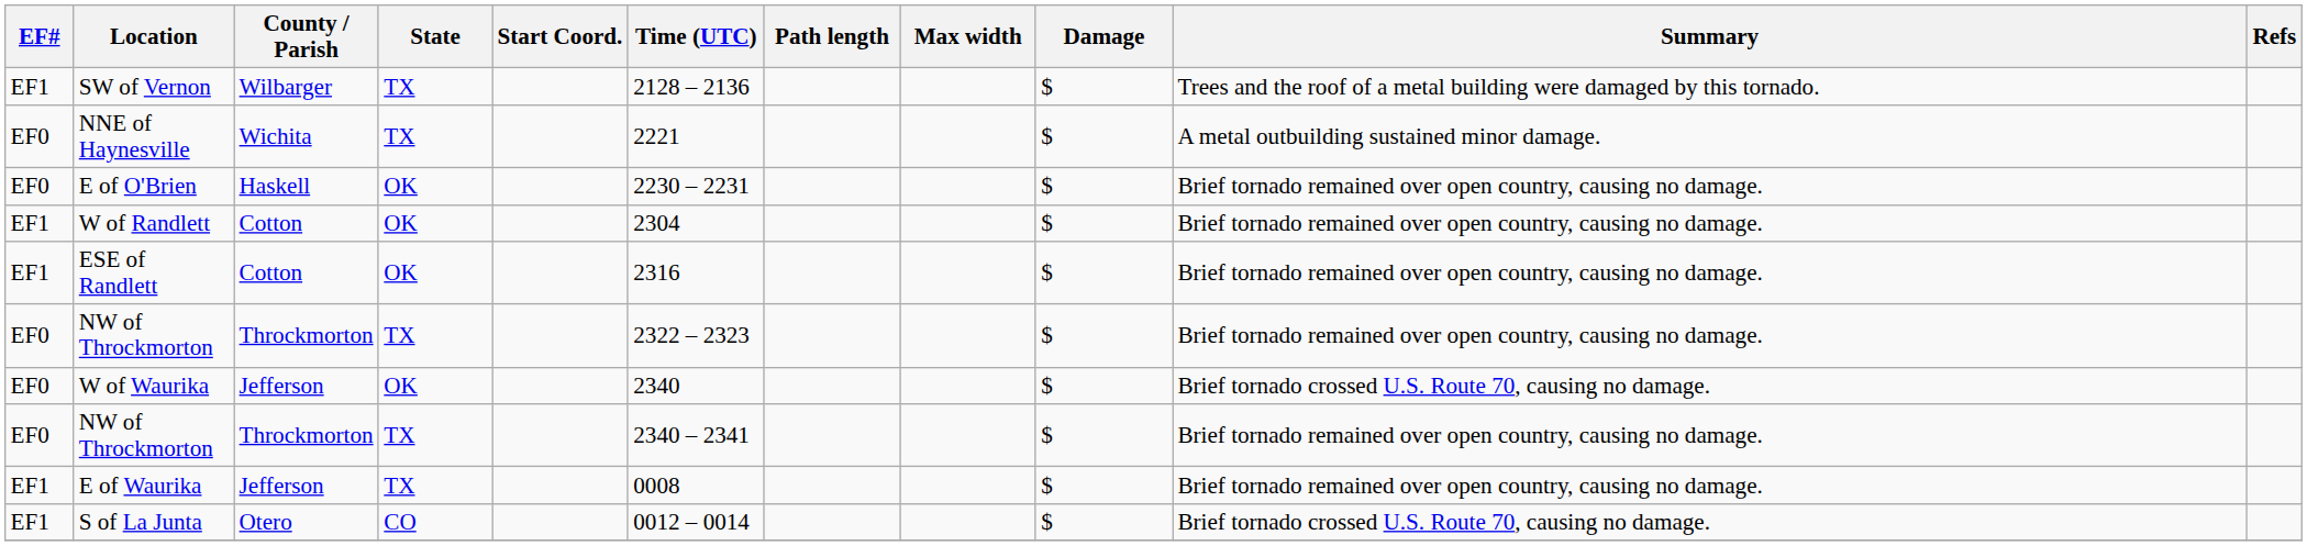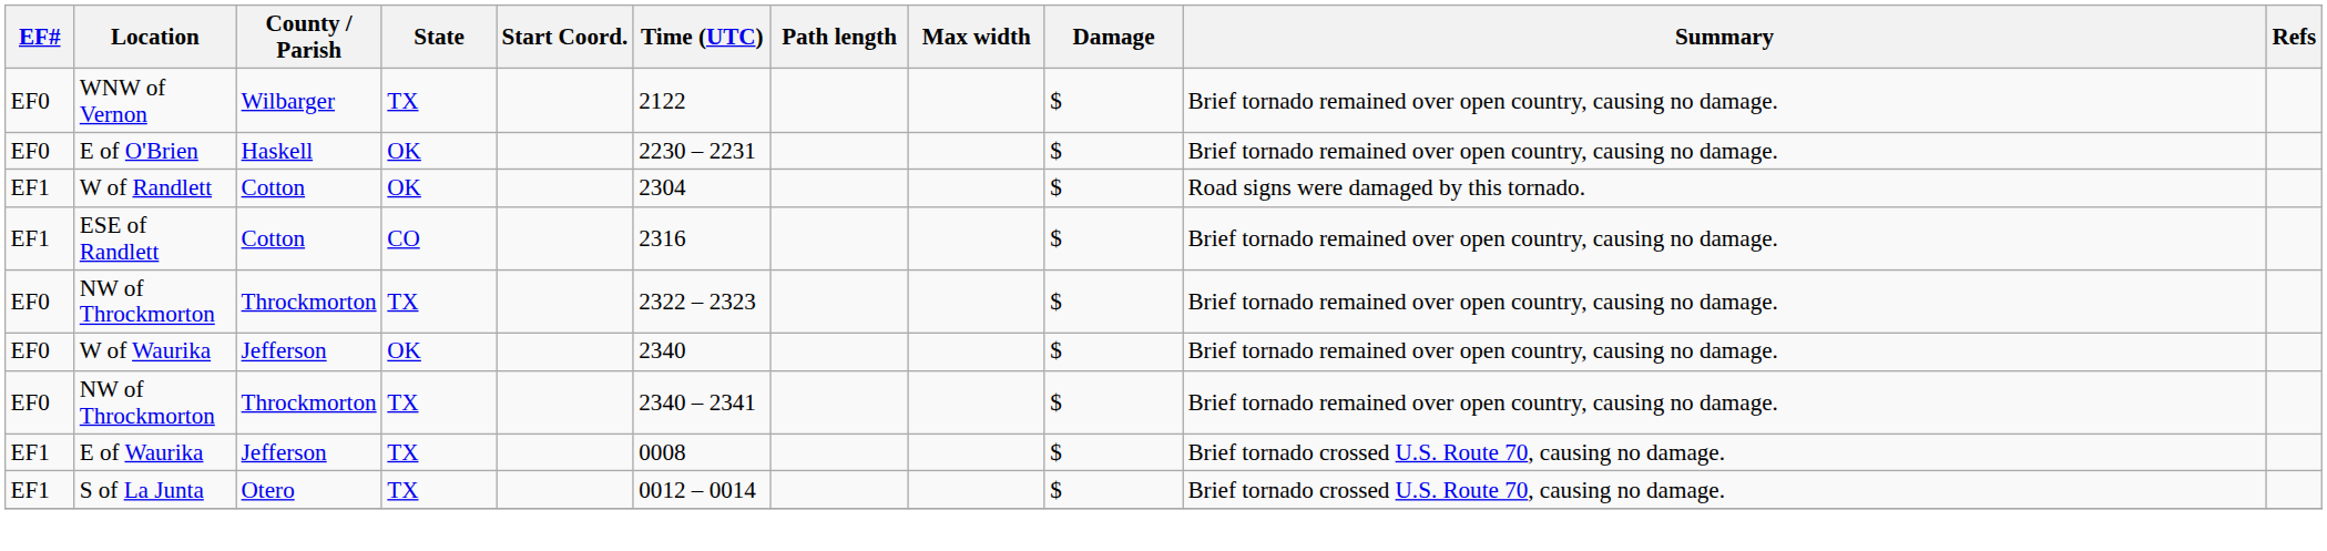+ row: EF0 | WNW of Vernon | Wilbarger | TX | 2122 | $ | Brief tornado remained over open country, causing no damage.
- row: EF1 | SW of Vernon | Wilbarger | TX | 2128 – 2136 | $ | Trees and the roof of a metal building were damaged by this tornado.
- row: EF0 | NNE of Haynesville | Wichita | TX | 2221 | $ | A metal outbuilding sustained minor damage.
W of Randlett | Summary: Brief tornado remained over open country, causing no damage. -> Road signs were damaged by this tornado.
ESE of Randlett | State: OK -> CO
W of Waurika | Summary: Brief tornado crossed U.S. Route 70, causing no damage. -> Brief tornado remained over open country, causing no damage.
E of Waurika | Summary: Brief tornado remained over open country, causing no damage. -> Brief tornado crossed U.S. Route 70, causing no damage.
S of La Junta | State: CO -> TX
